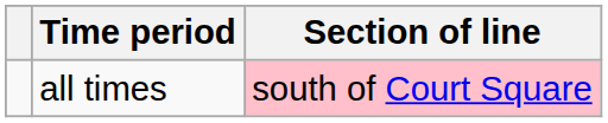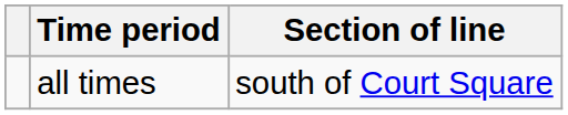row 2 | Section of line: pink background -> no background
